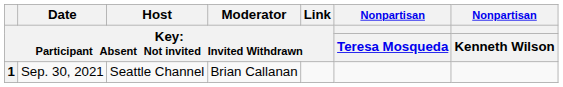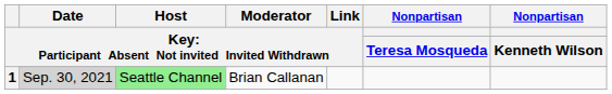1 | column 2: no background -> lightgrey background
1 | column 3: no background -> lightgreen background
